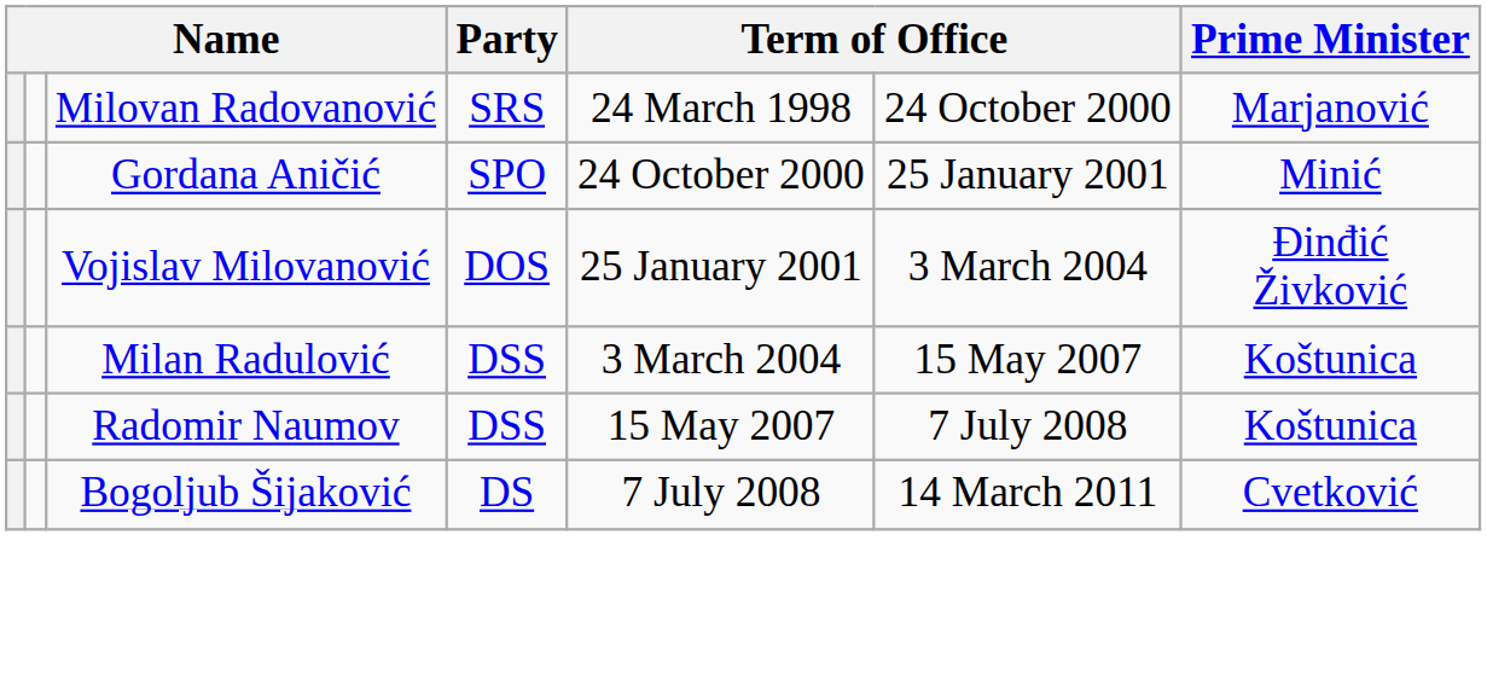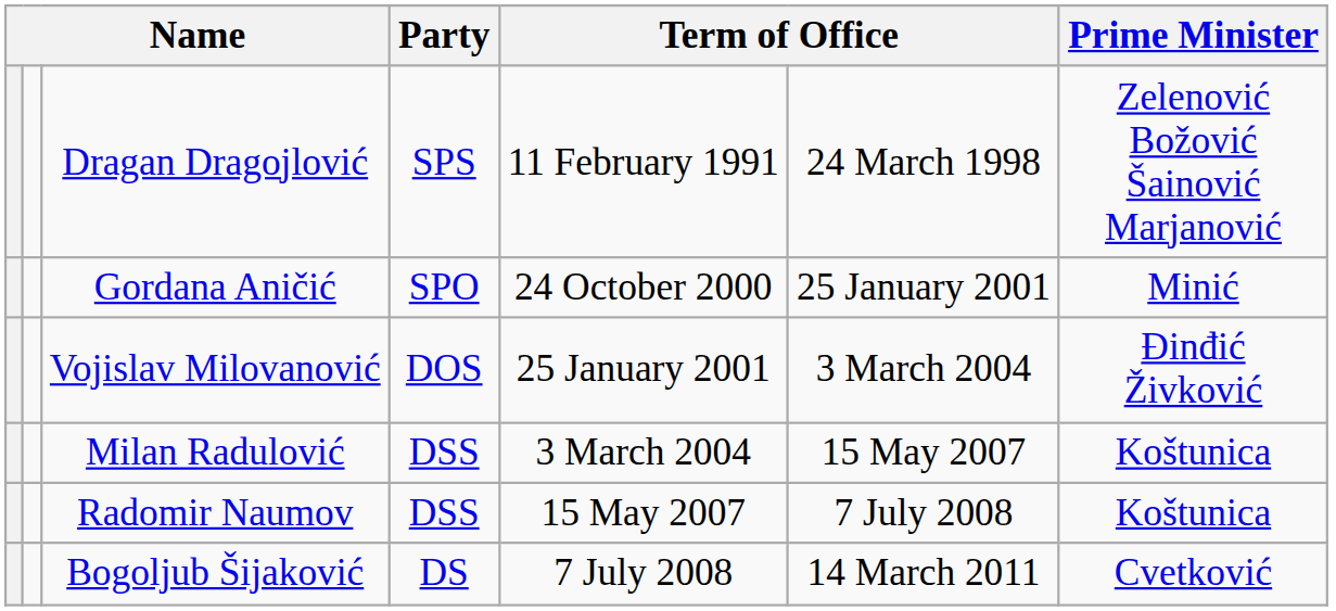+ row: Dragan Dragojlović | SPS | 11 February 1991 | 24 March 1998 | Zelenović Božović Šainović Marjanović
- row: Milovan Radovanović | SRS | 24 March 1998 | 24 October 2000 | Marjanović
